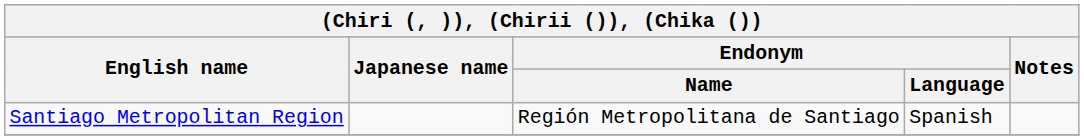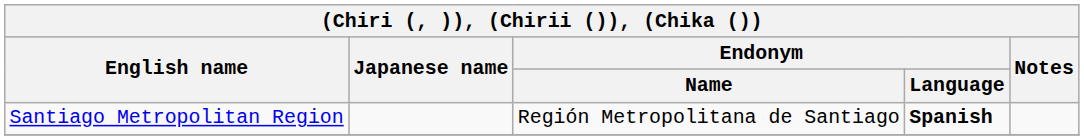Santiago Metropolitan Region | Endonym / Language: normal -> bold
